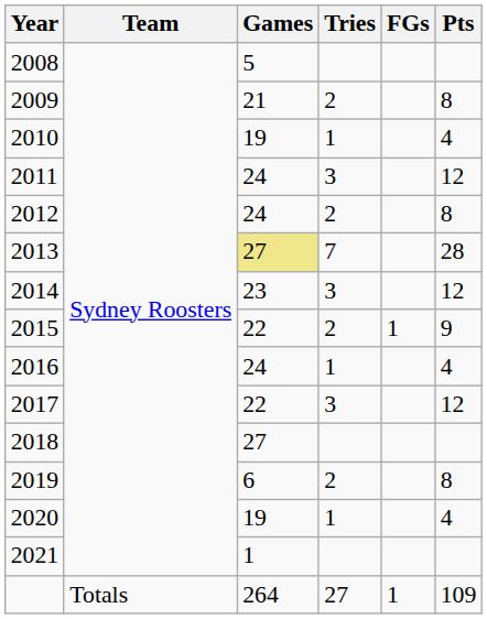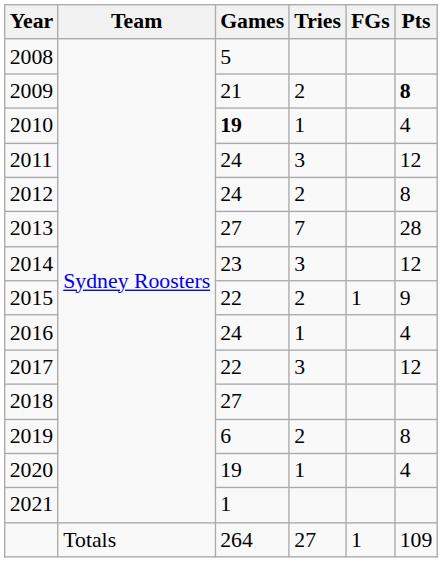2009 | Pts: normal -> bold
2010 | Games: normal -> bold
2013 | Games: khaki background -> no background
